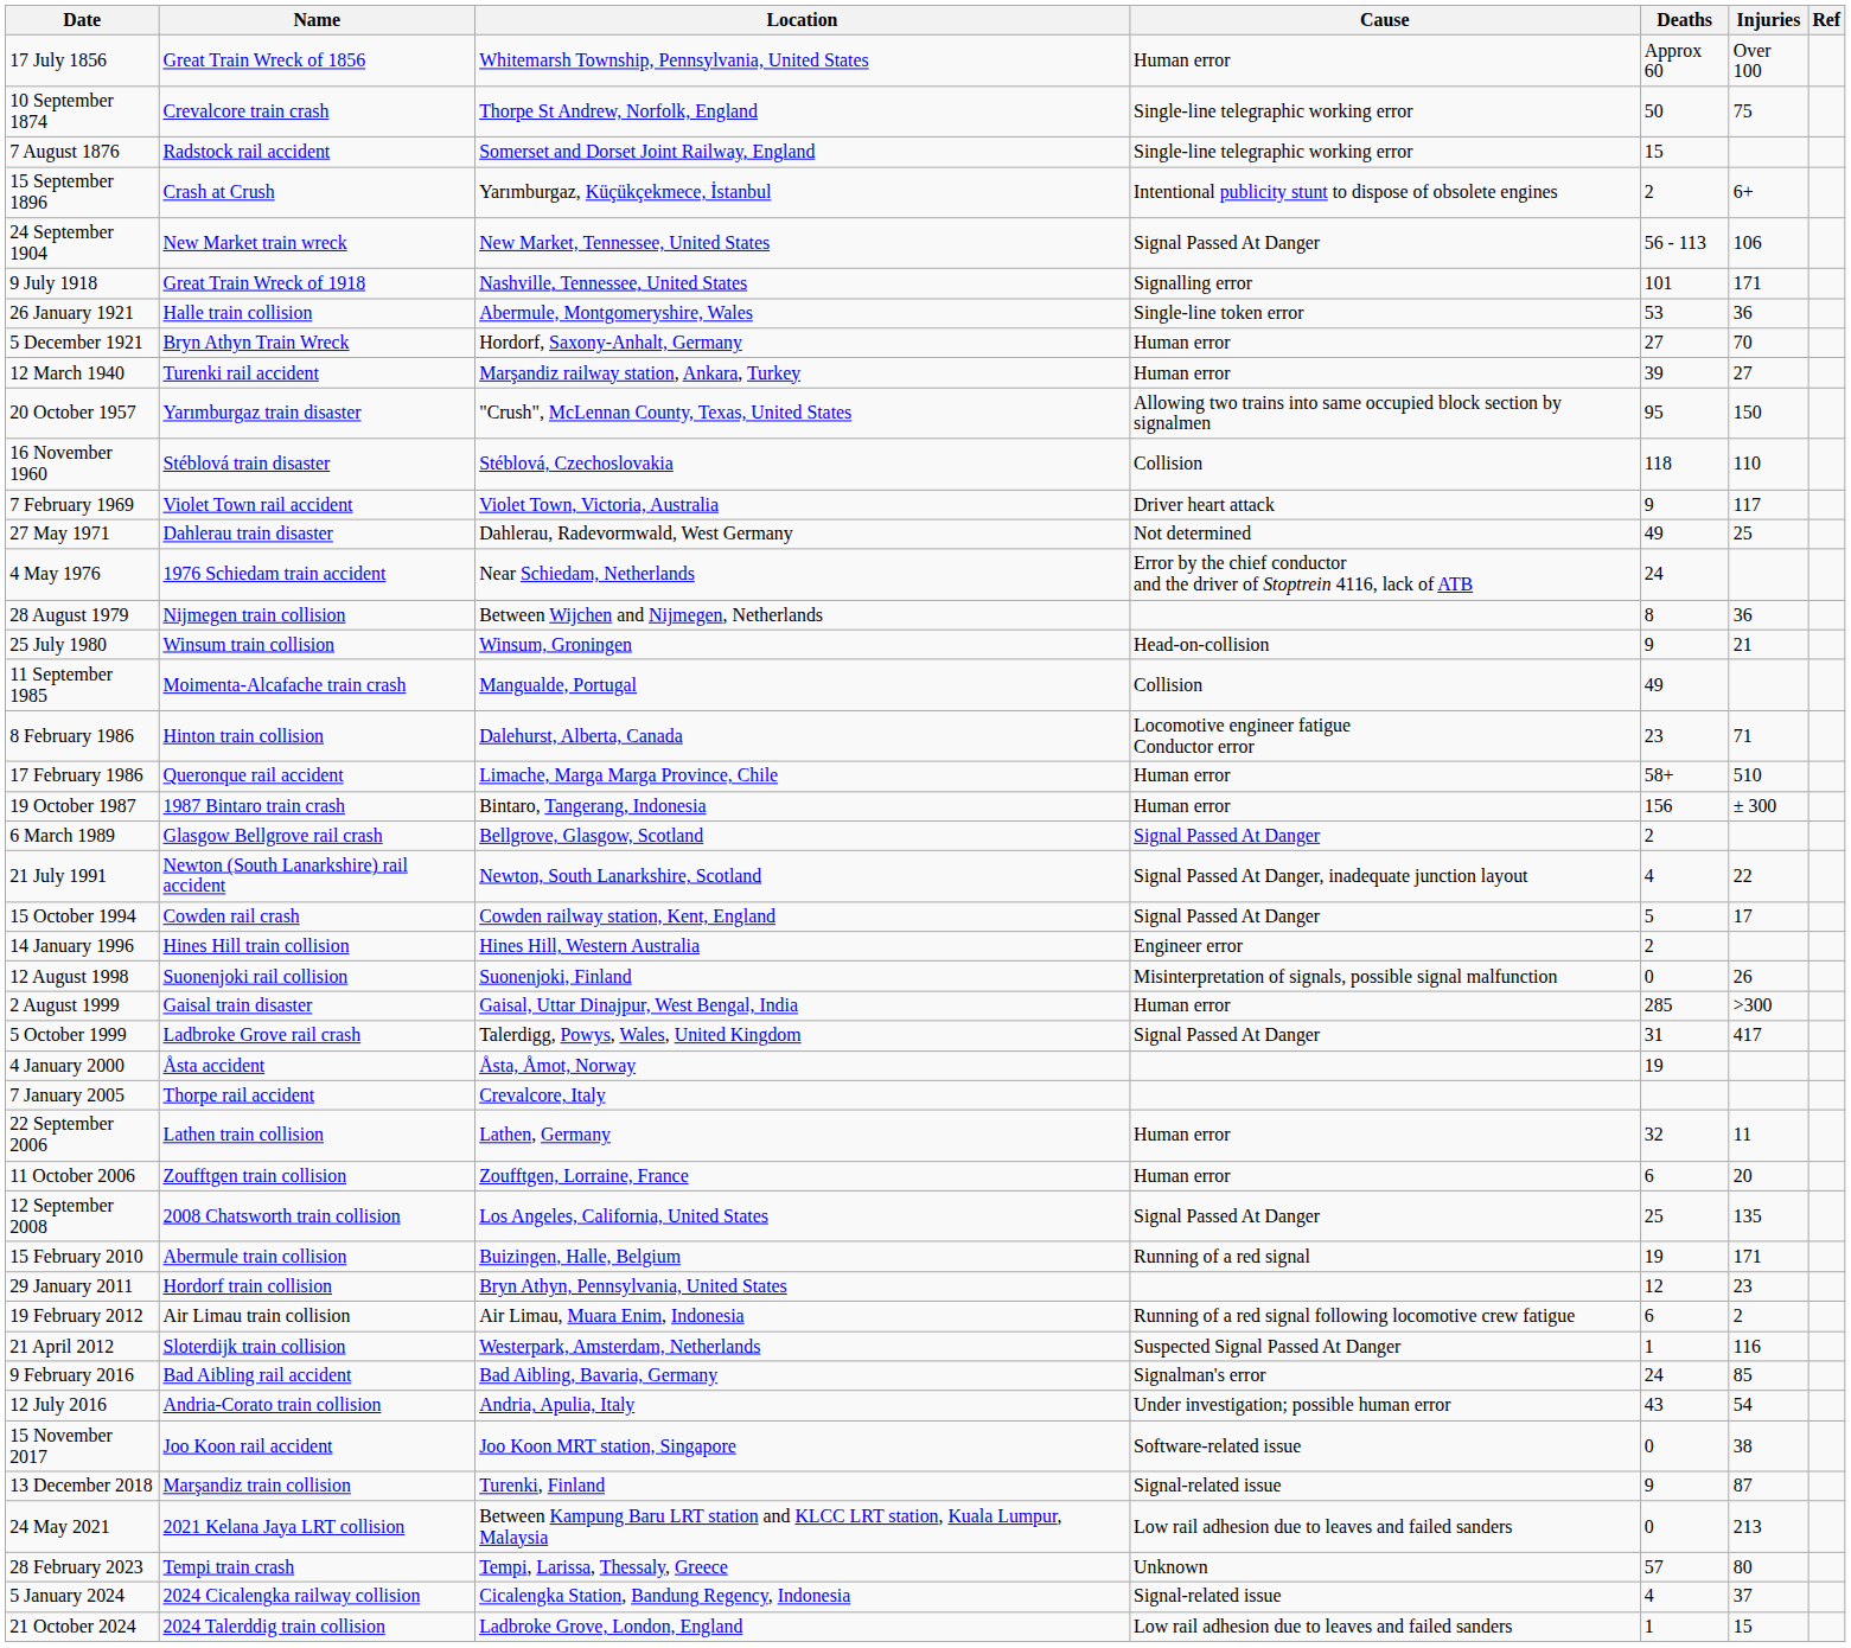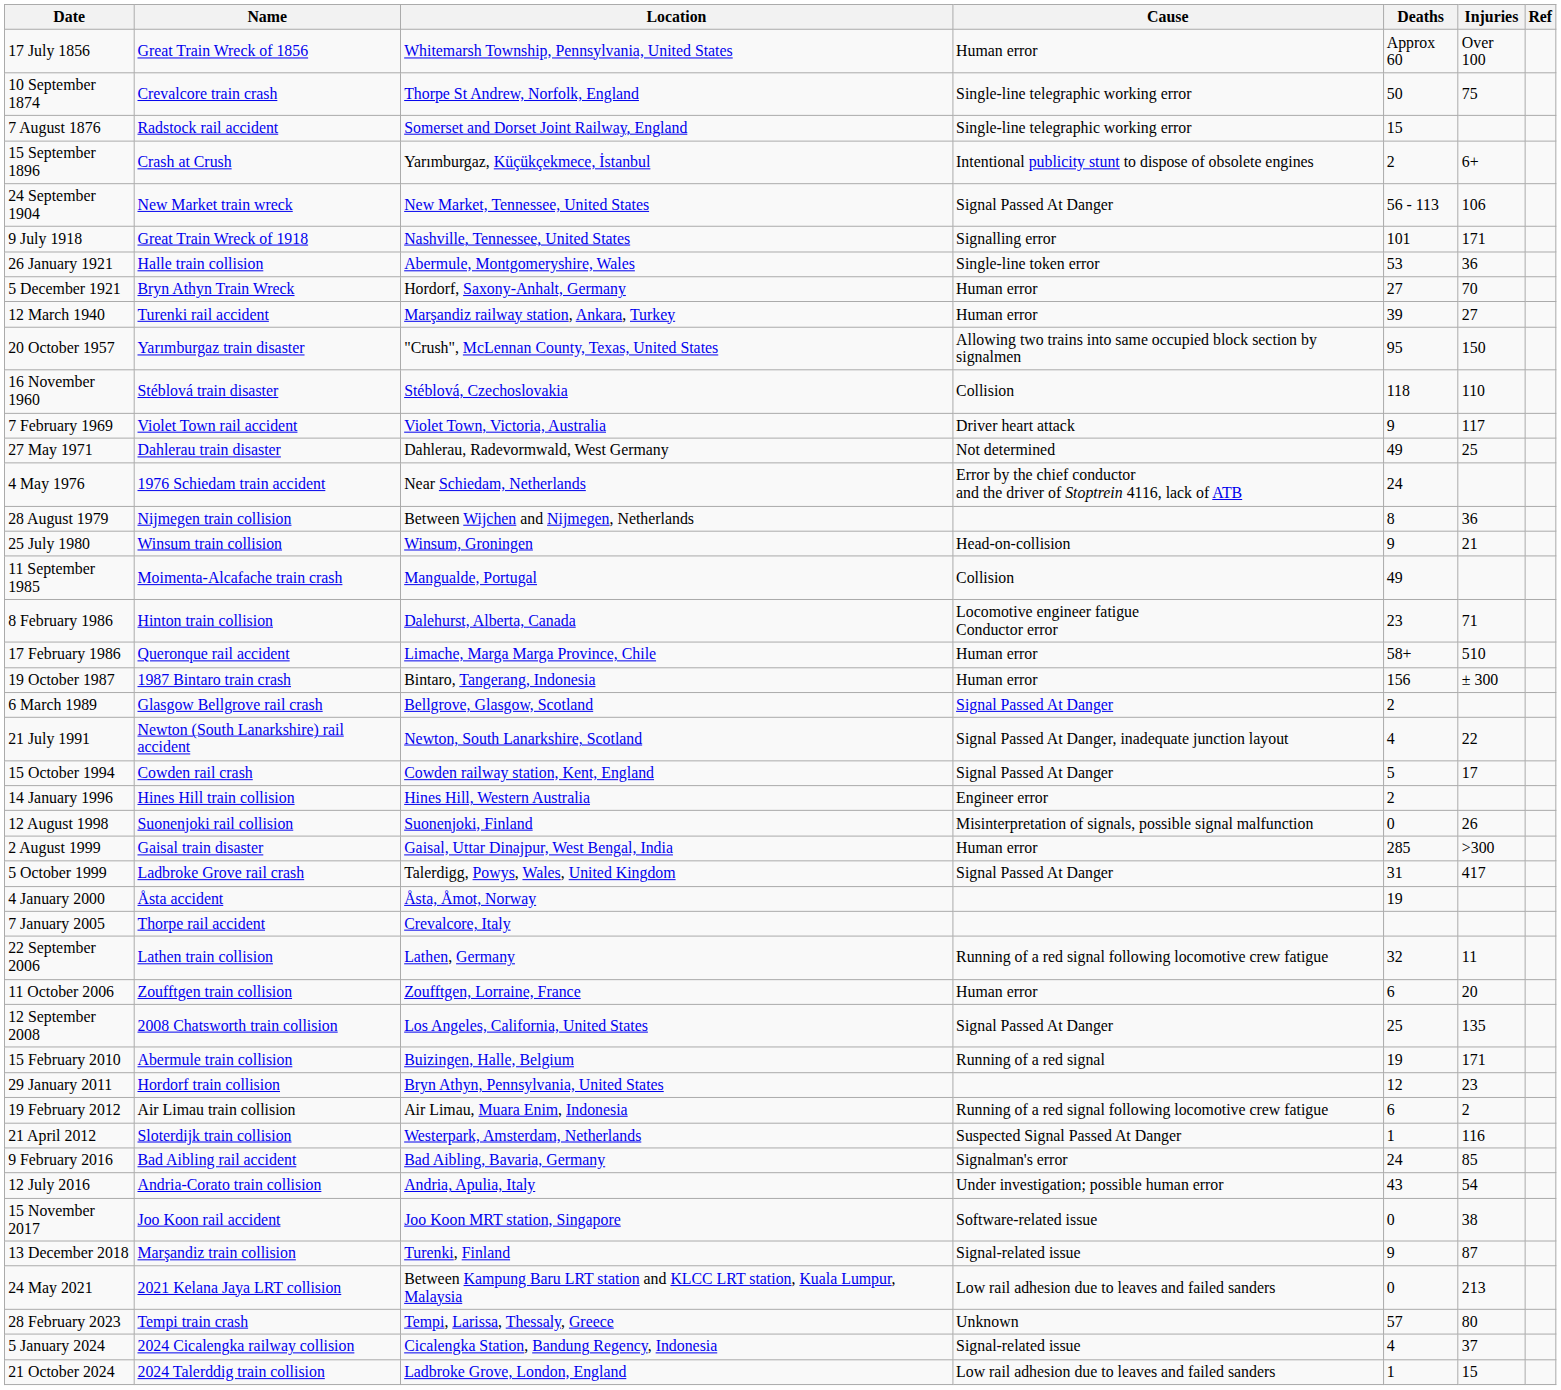22 September 2006 | Cause: Human error -> Running of a red signal following locomotive crew fatigue
